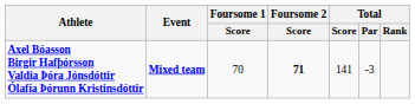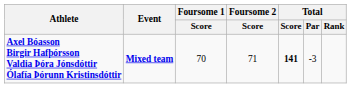row 3 | Foursome 2 / Score: bold -> normal
row 3 | Total / Score: normal -> bold
